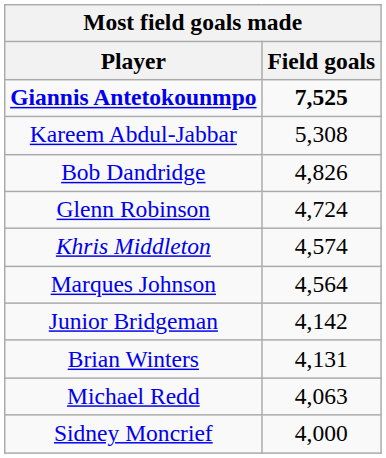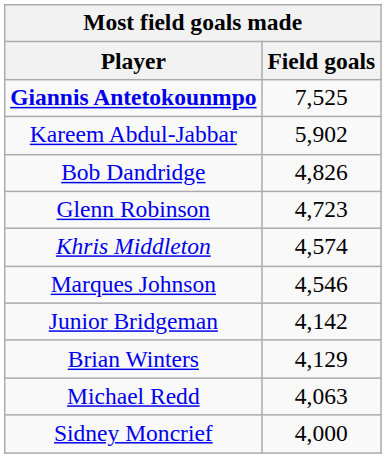Giannis Antetokounmpo | Field goals: bold -> normal
Kareem Abdul-Jabbar | Field goals: 5,308 -> 5,902
Glenn Robinson | Field goals: 4,724 -> 4,723
Marques Johnson | Field goals: 4,564 -> 4,546
Brian Winters | Field goals: 4,131 -> 4,129
